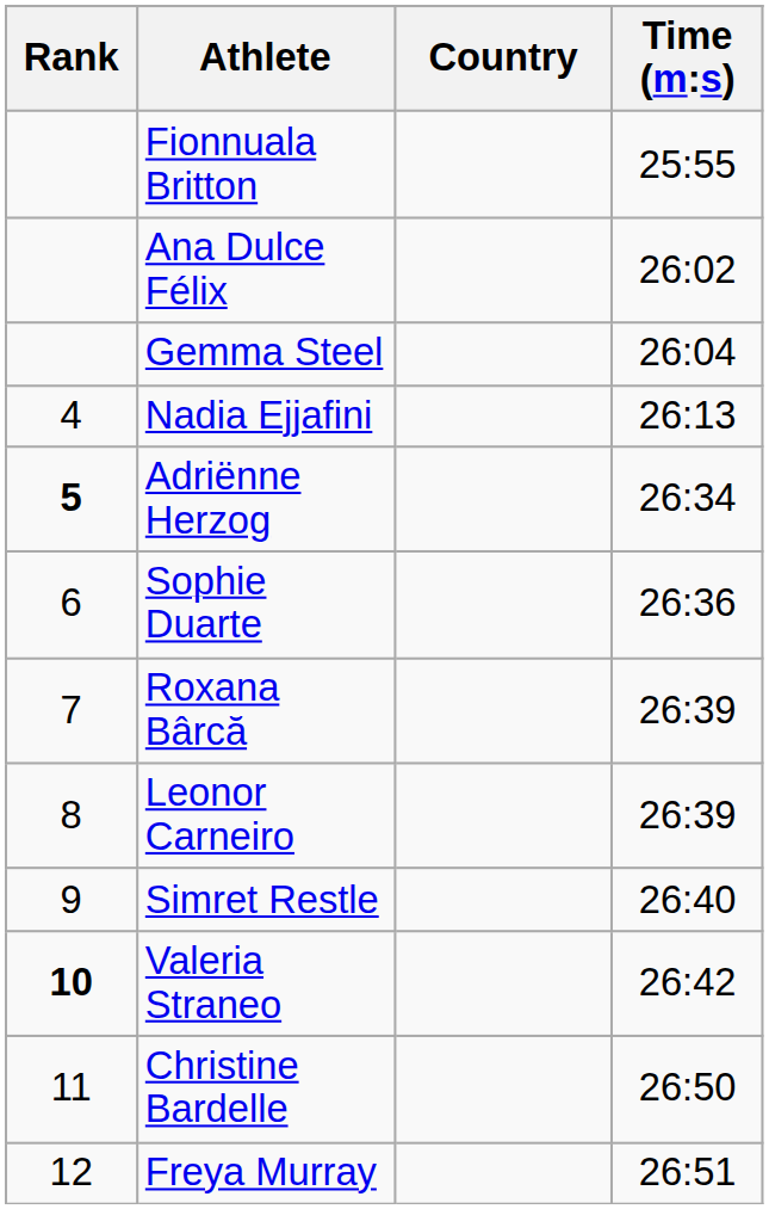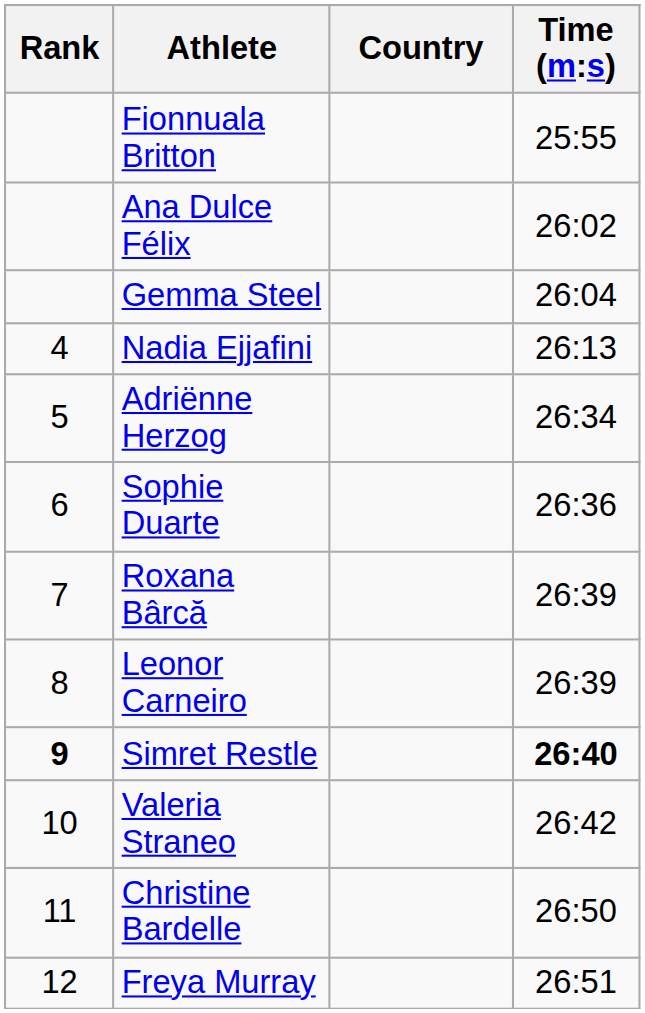Adriënne Herzog | Rank: bold -> normal
Simret Restle | Rank: normal -> bold
Simret Restle | Time (m:s): normal -> bold
Valeria Straneo | Rank: bold -> normal
